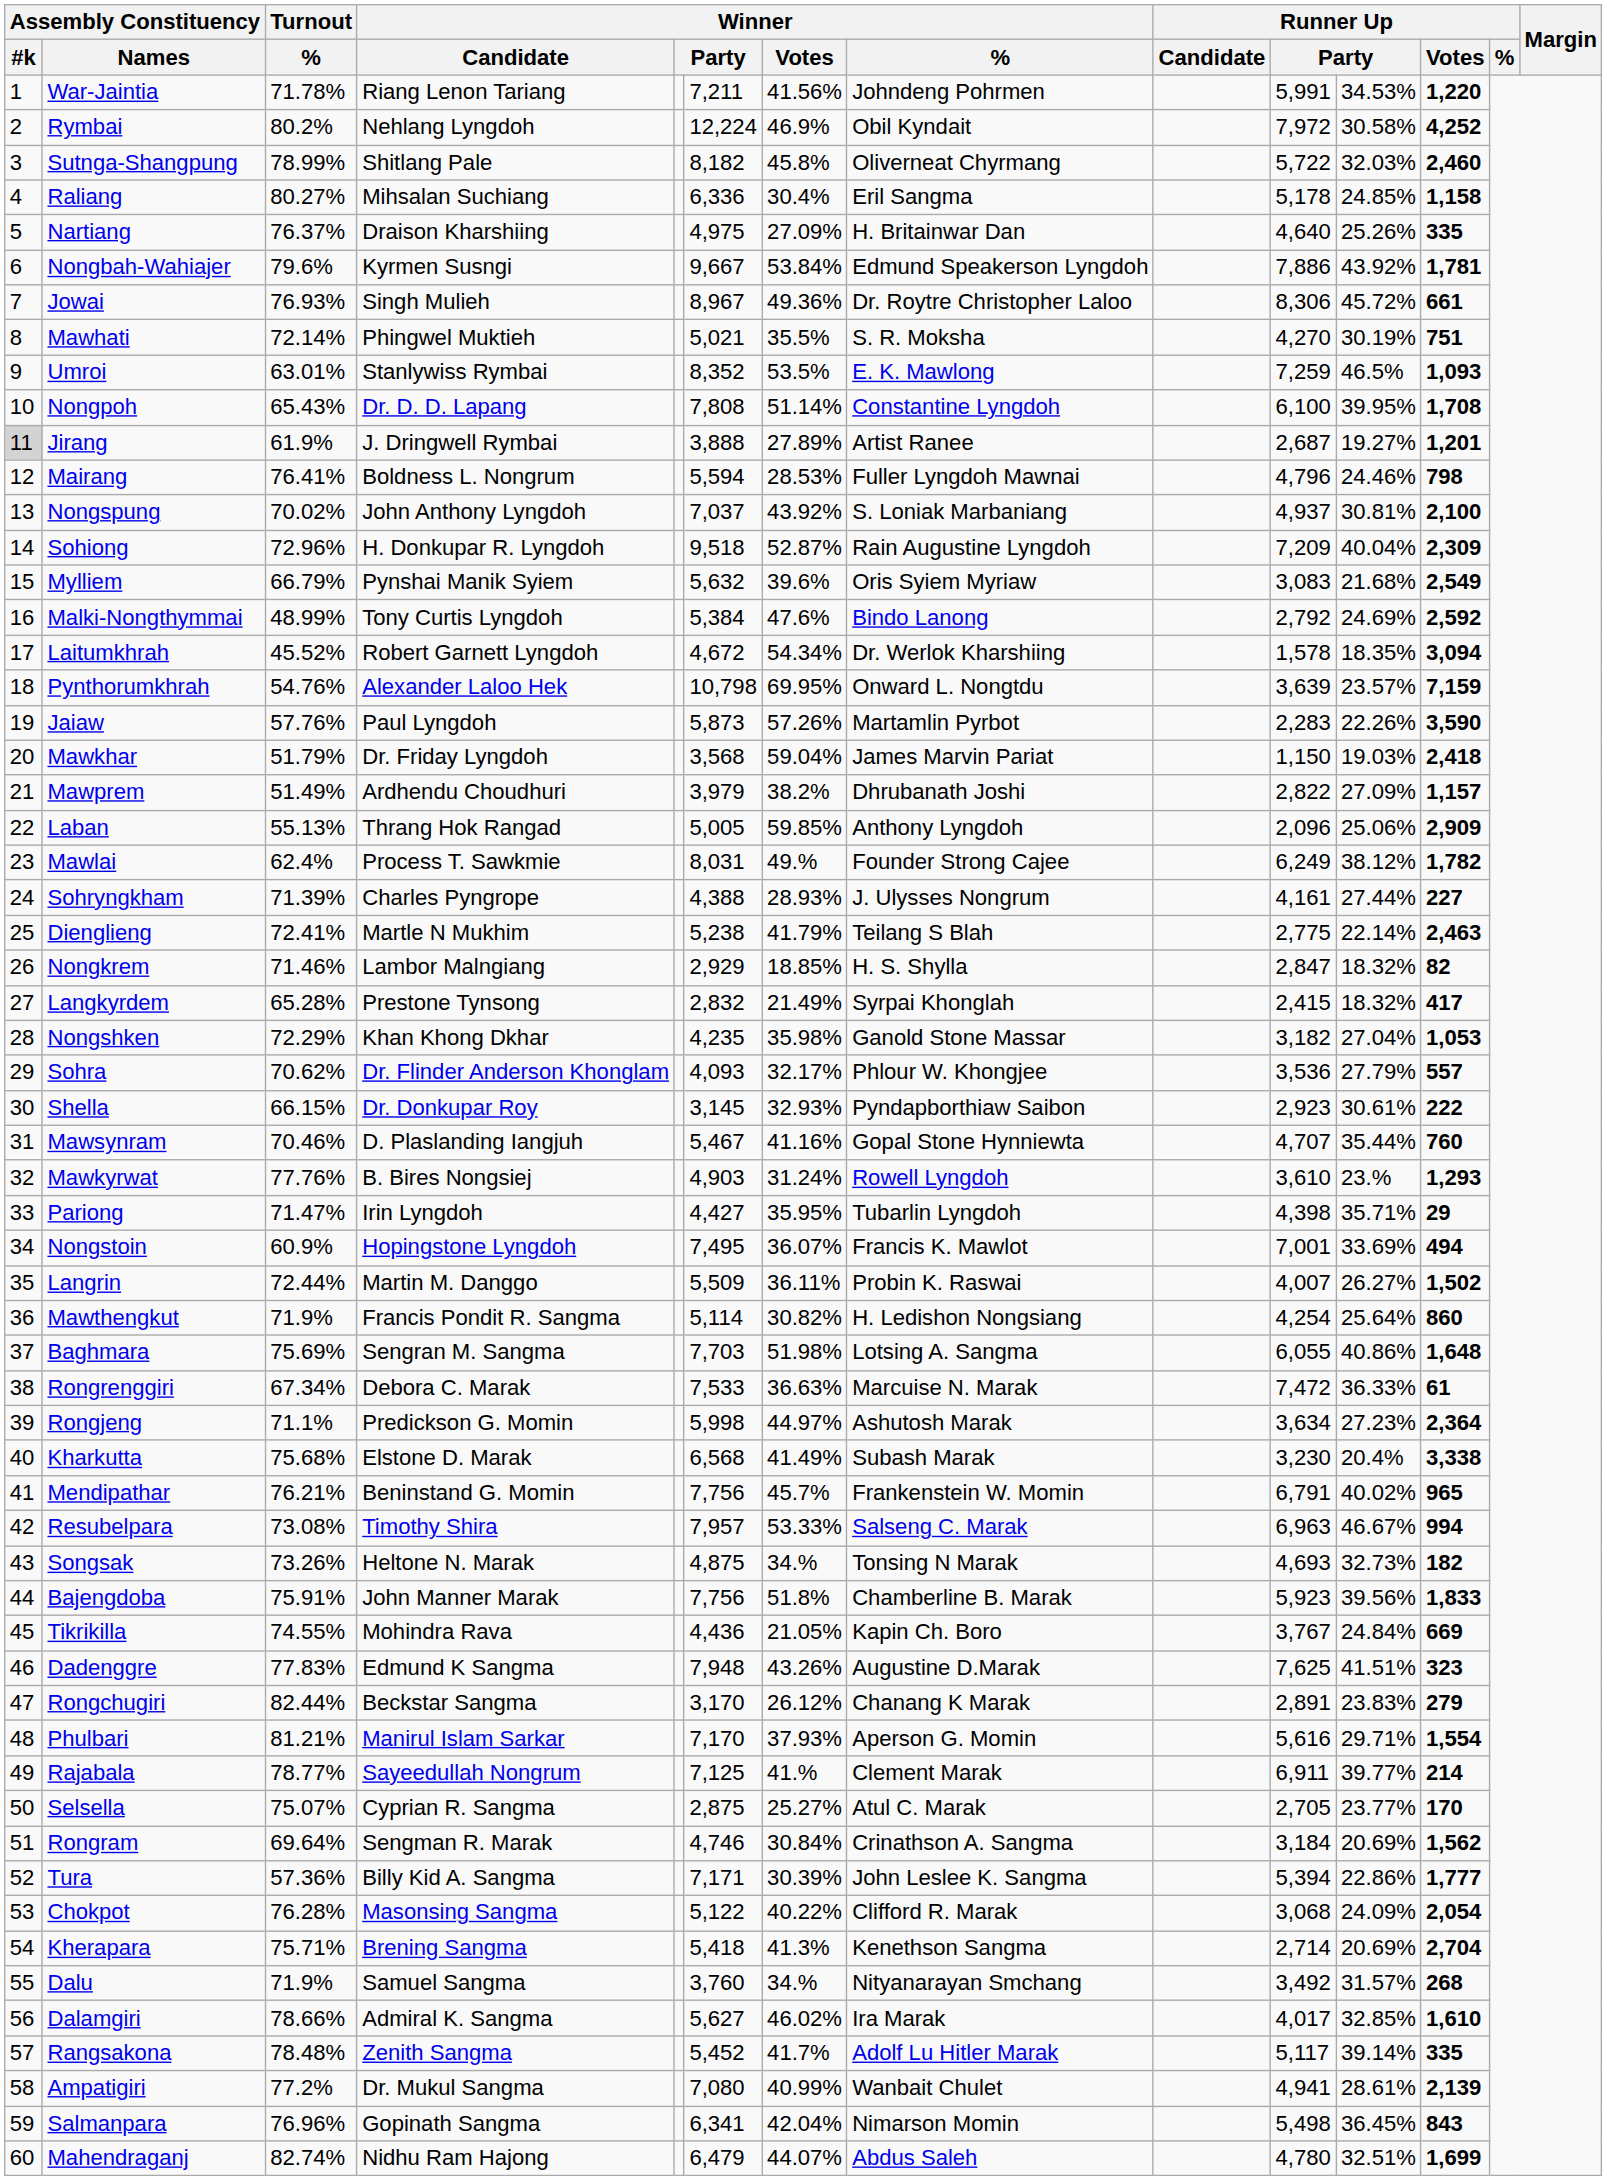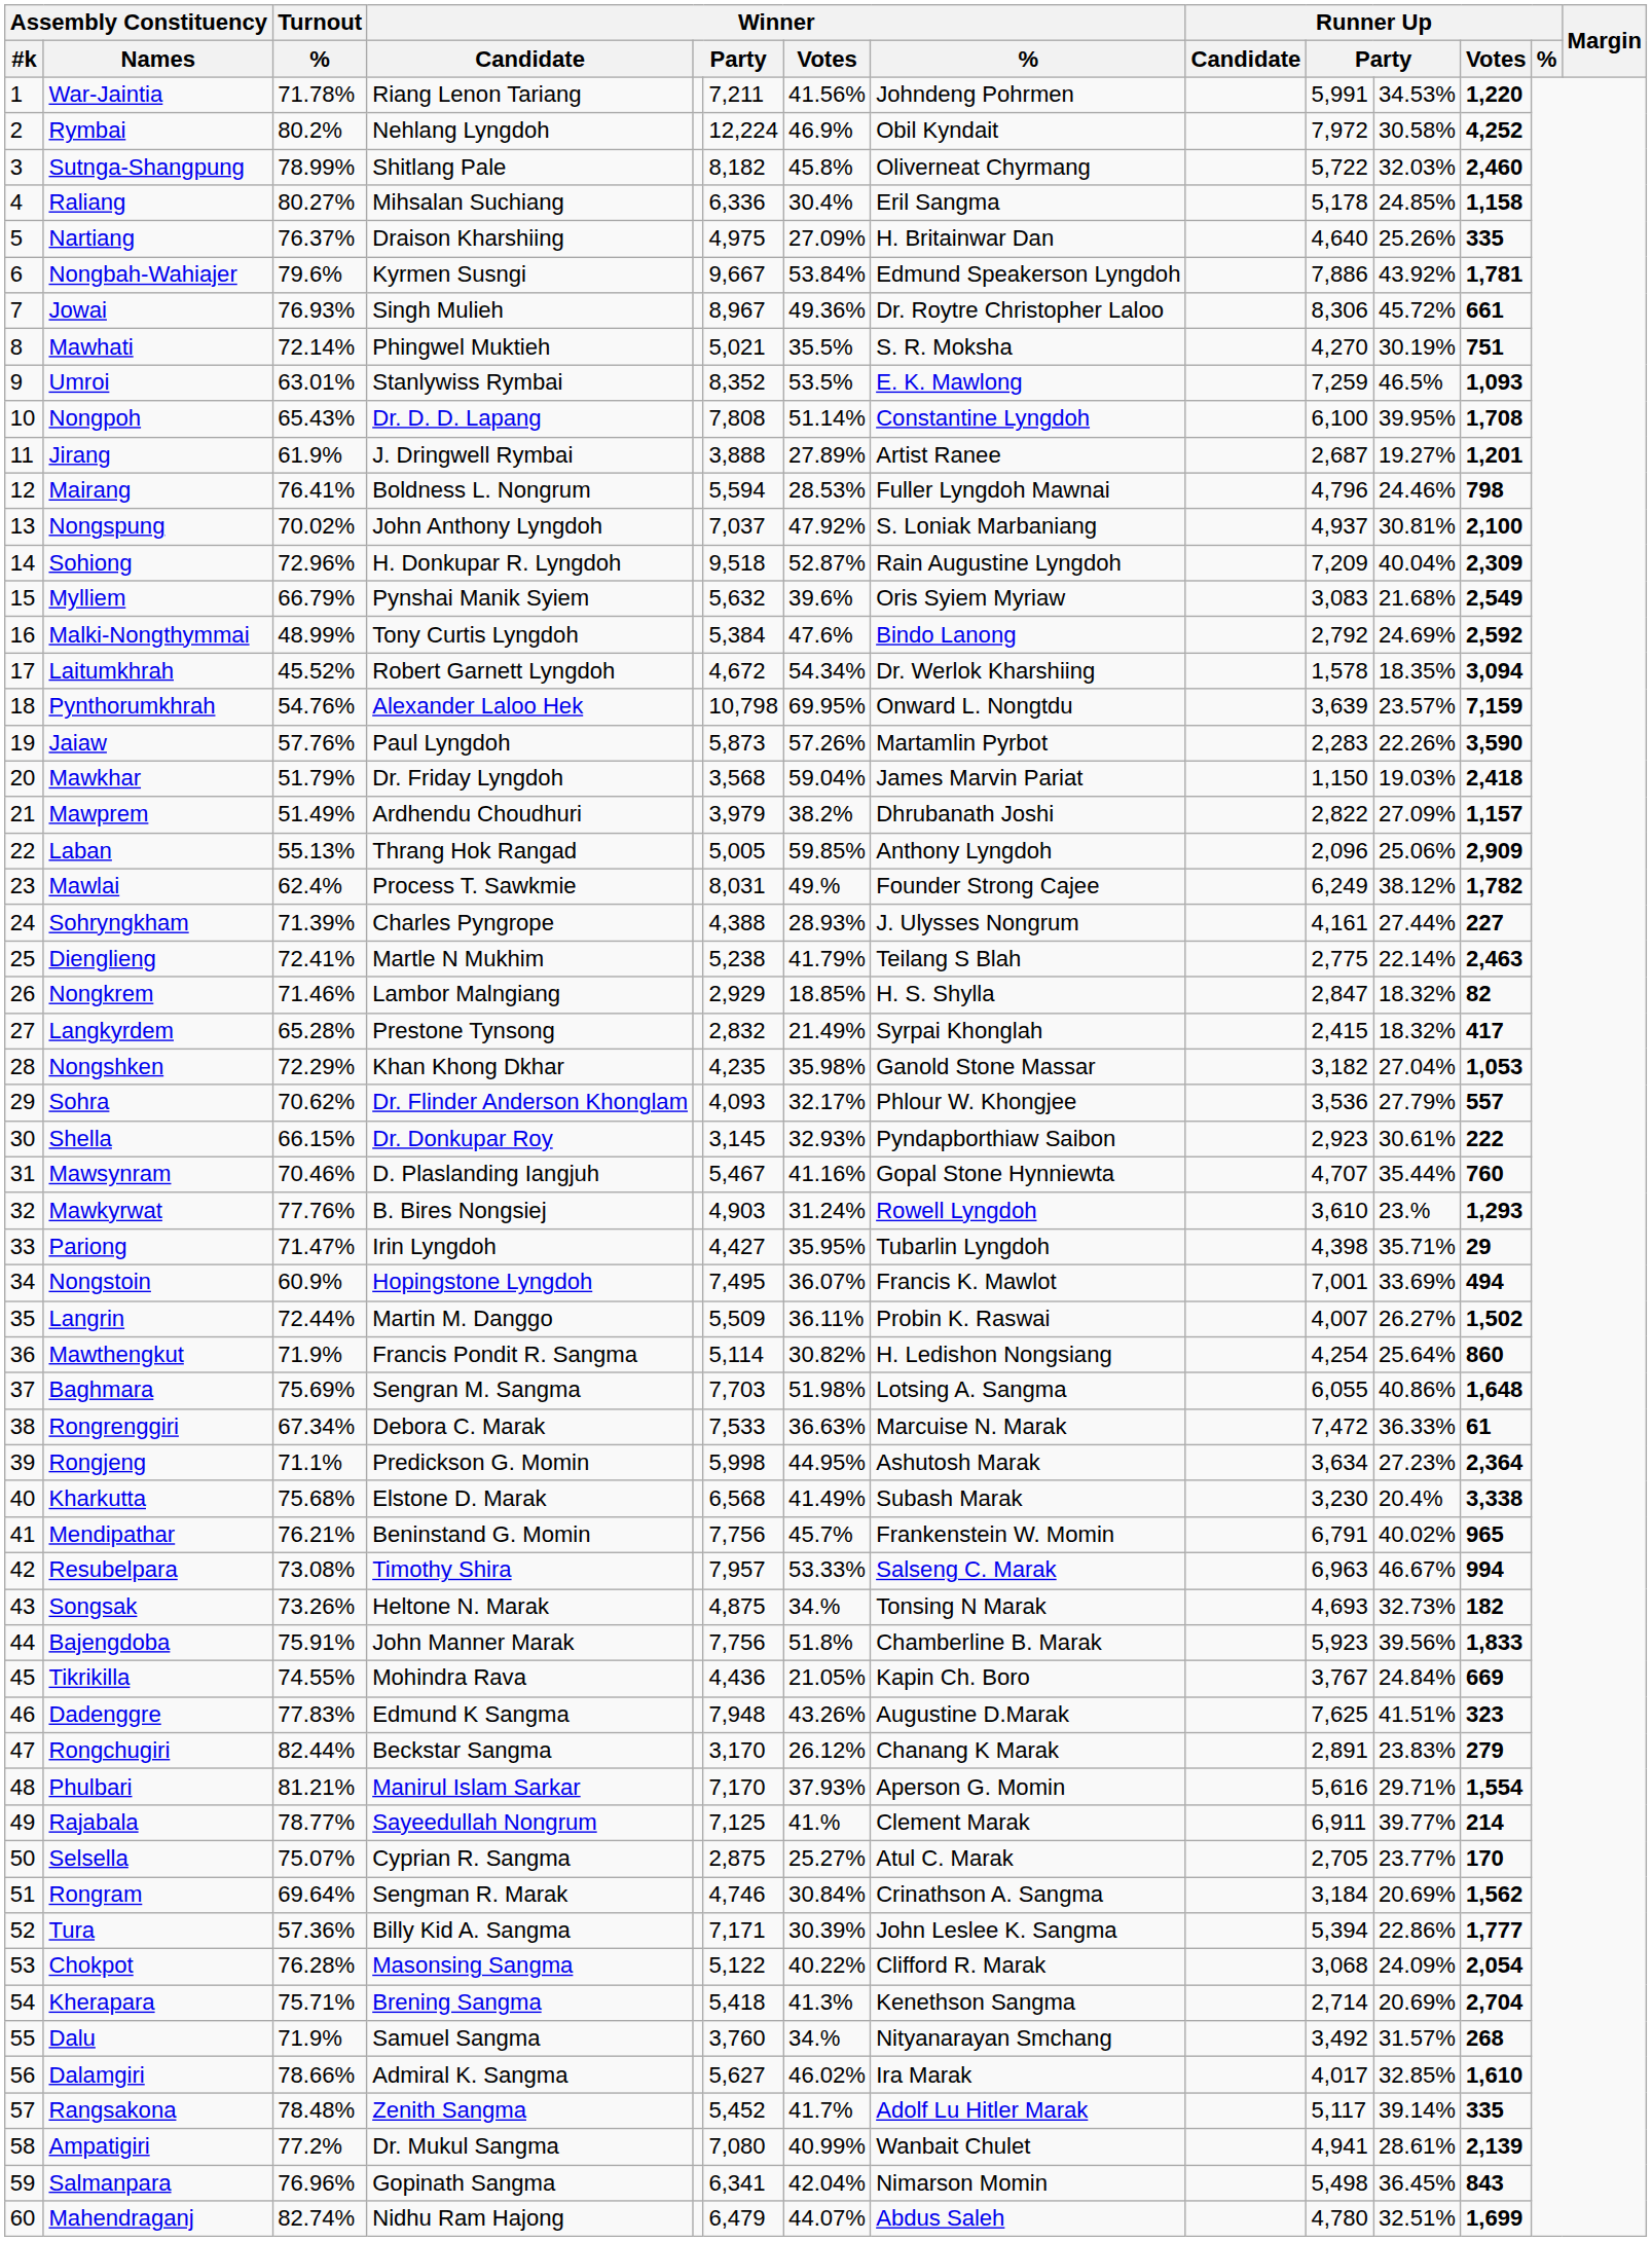Jirang | Assembly Constituency / #k: lightgrey background -> no background
Nongspung | Winner / Votes: 43.92% -> 47.92%
Rongjeng | Winner / Votes: 44.97% -> 44.95%
